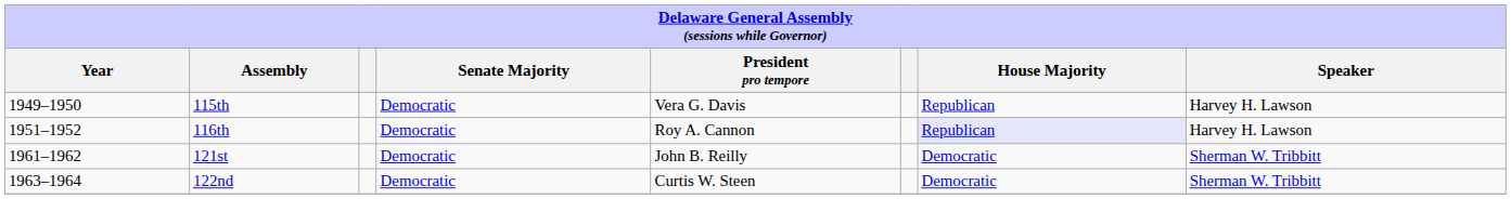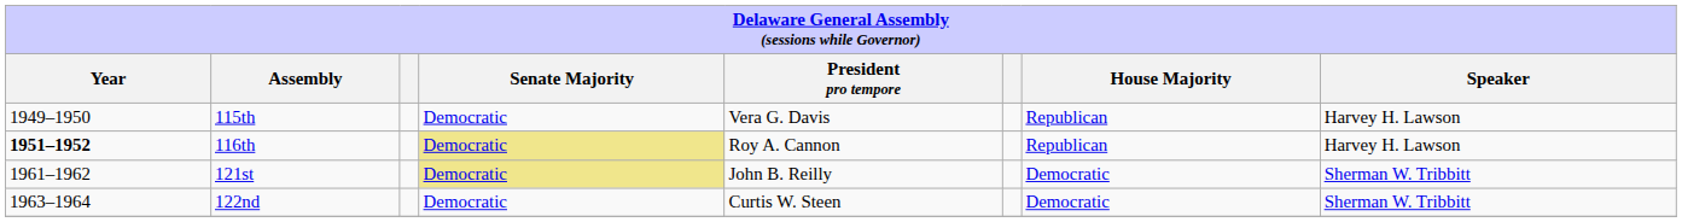116th | Year: normal -> bold
116th | Senate Majority: no background -> khaki background
116th | House Majority: lavender background -> no background
121st | Senate Majority: no background -> khaki background
